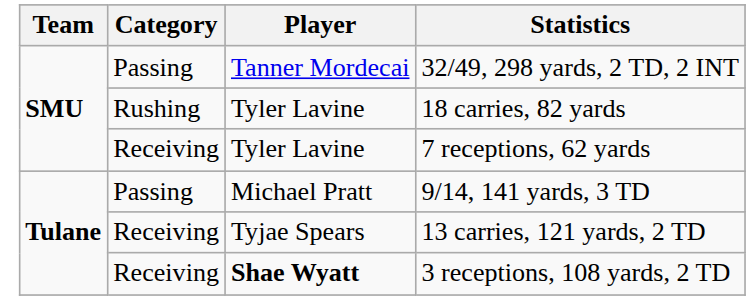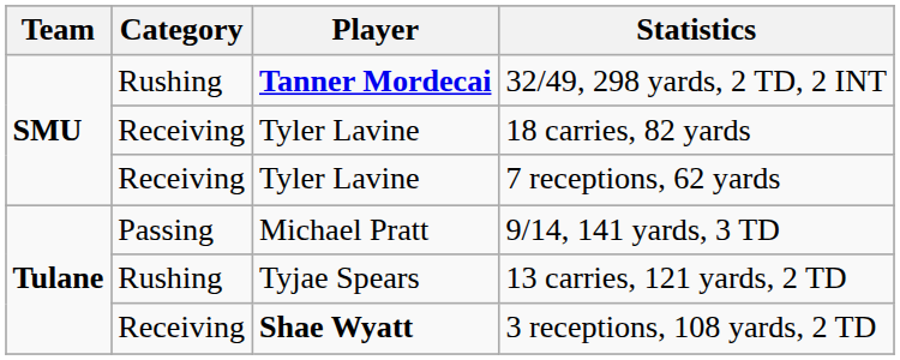32/49, 298 yards, 2 TD, 2 INT | Category: Passing -> Rushing
32/49, 298 yards, 2 TD, 2 INT | Player: normal -> bold
18 carries, 82 yards | Category: Rushing -> Receiving
13 carries, 121 yards, 2 TD | Category: Receiving -> Rushing
